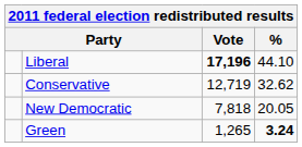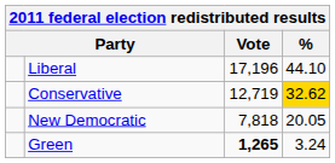Liberal | Vote: bold -> normal
Conservative | %: no background -> gold background
Green | Vote: normal -> bold
Green | %: bold -> normal
